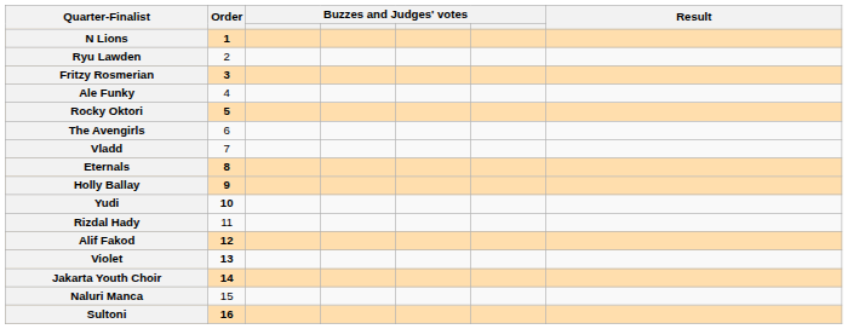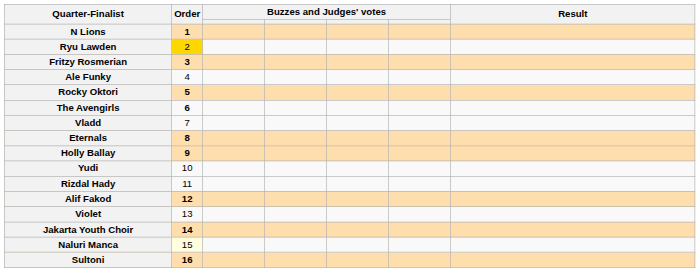Ryu Lawden | Order: no background -> gold background
The Avengirls | Order: normal -> bold
Yudi | Order: bold -> normal
Violet | Order: bold -> normal
Naluri Manca | Order: no background -> lightyellow background
